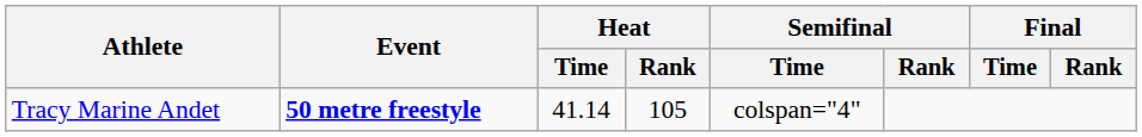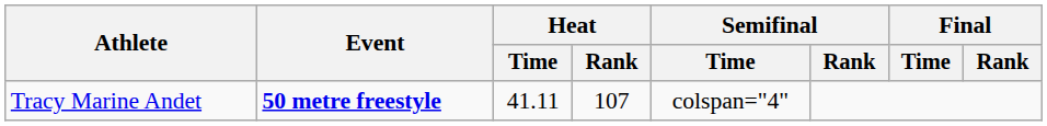Tracy Marine Andet | Heat / Time: 41.14 -> 41.11
Tracy Marine Andet | Heat / Rank: 105 -> 107
